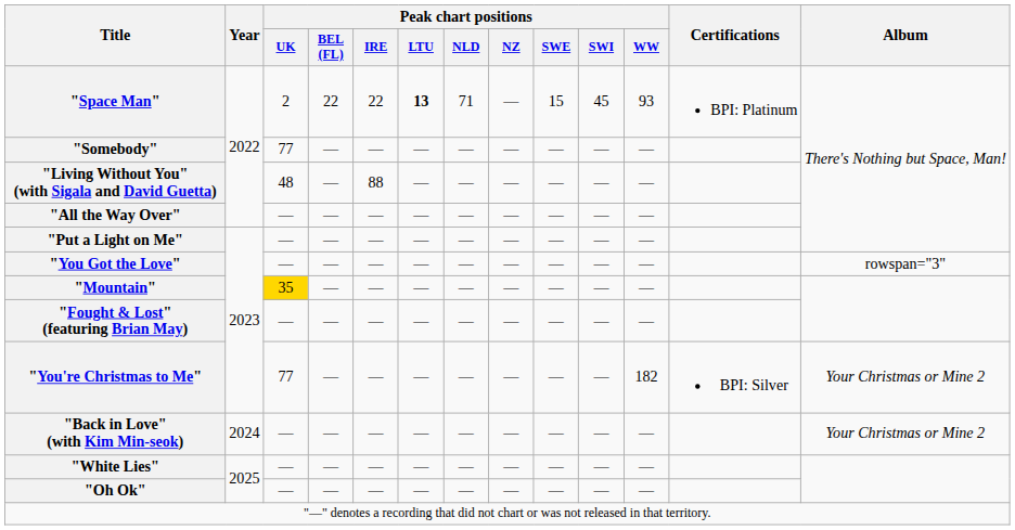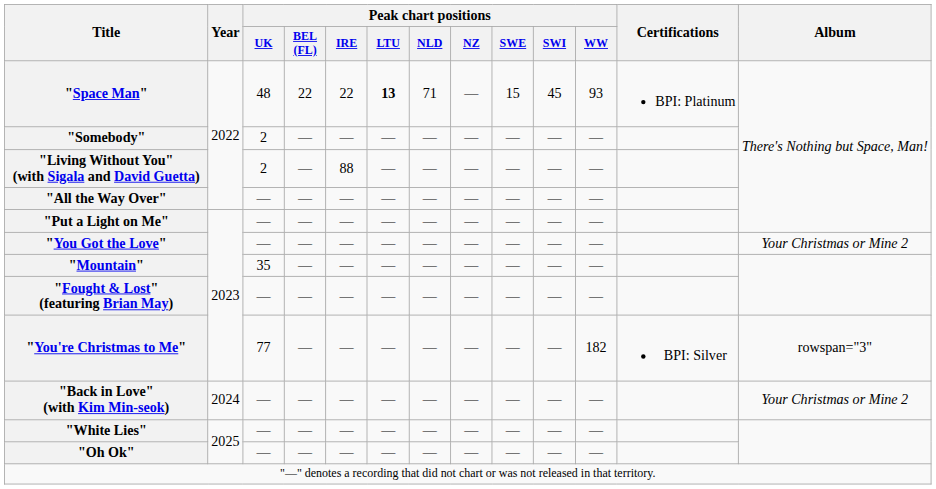"Space Man" | Peak chart positions / UK: 2 -> 48
"Somebody" | Peak chart positions / UK: 77 -> 2
"Living Without You" (with Sigala and David Guetta) | Peak chart positions / UK: 48 -> 2
"You Got the Love" | Album: rowspan="3" -> Your Christmas or Mine 2
"Mountain" | Peak chart positions / UK: gold background -> no background
"You're Christmas to Me" | Album: Your Christmas or Mine 2 -> rowspan="3"
